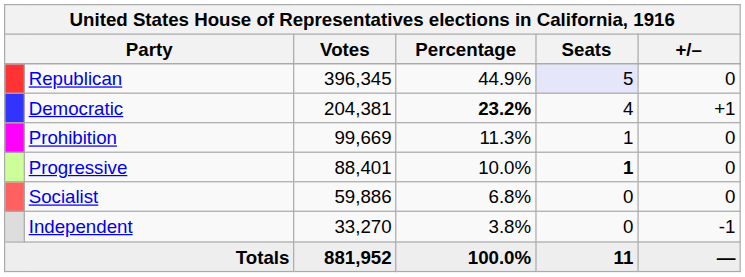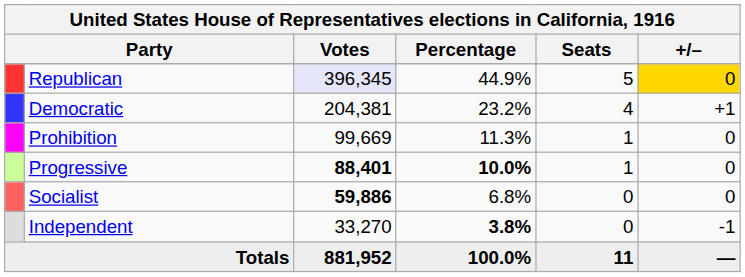Republican | Votes: no background -> lavender background
Republican | Seats: lavender background -> no background
Republican | +/–: no background -> gold background
Democratic | Percentage: bold -> normal
Progressive | Votes: normal -> bold
Progressive | Percentage: normal -> bold
Progressive | Seats: bold -> normal
Socialist | Votes: normal -> bold
Independent | Percentage: normal -> bold
